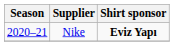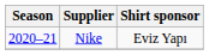Nike | Shirt sponsor: bold -> normal
